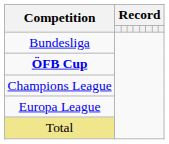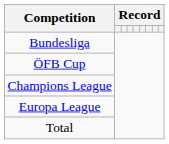ÖFB Cup | Competition: bold -> normal
Total | Competition: khaki background -> no background
